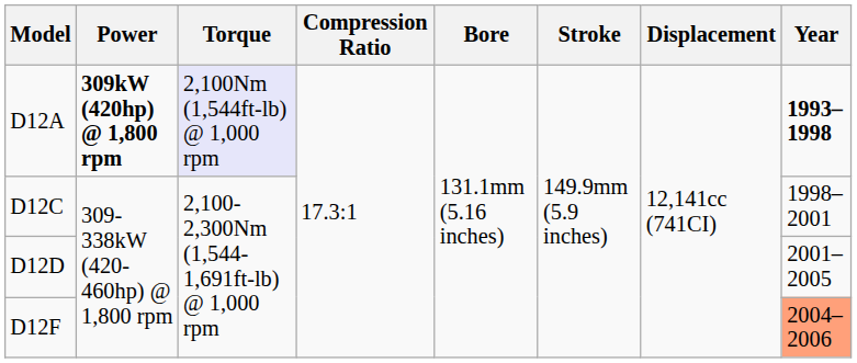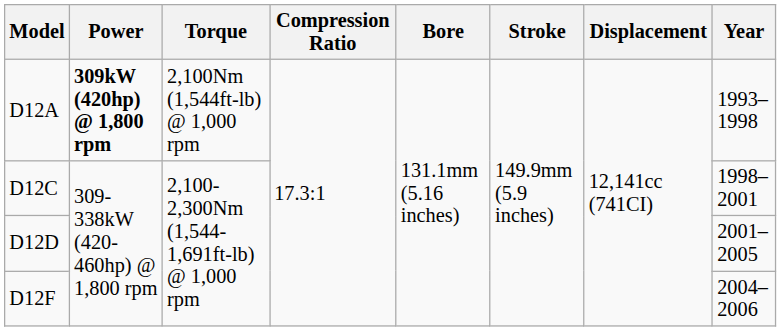D12A | Torque: lavender background -> no background
D12A | Year: bold -> normal
D12F | Year: lightsalmon background -> no background
